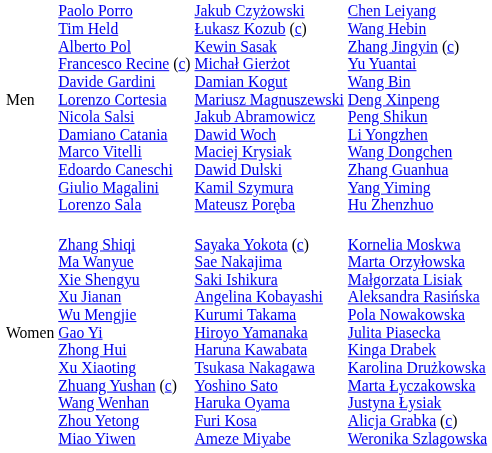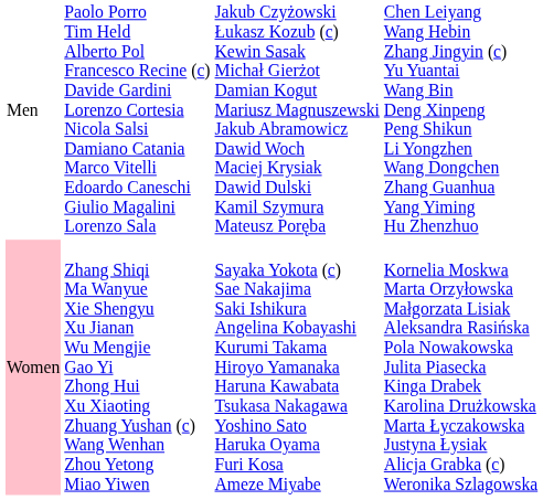Women | column 1: no background -> pink background
